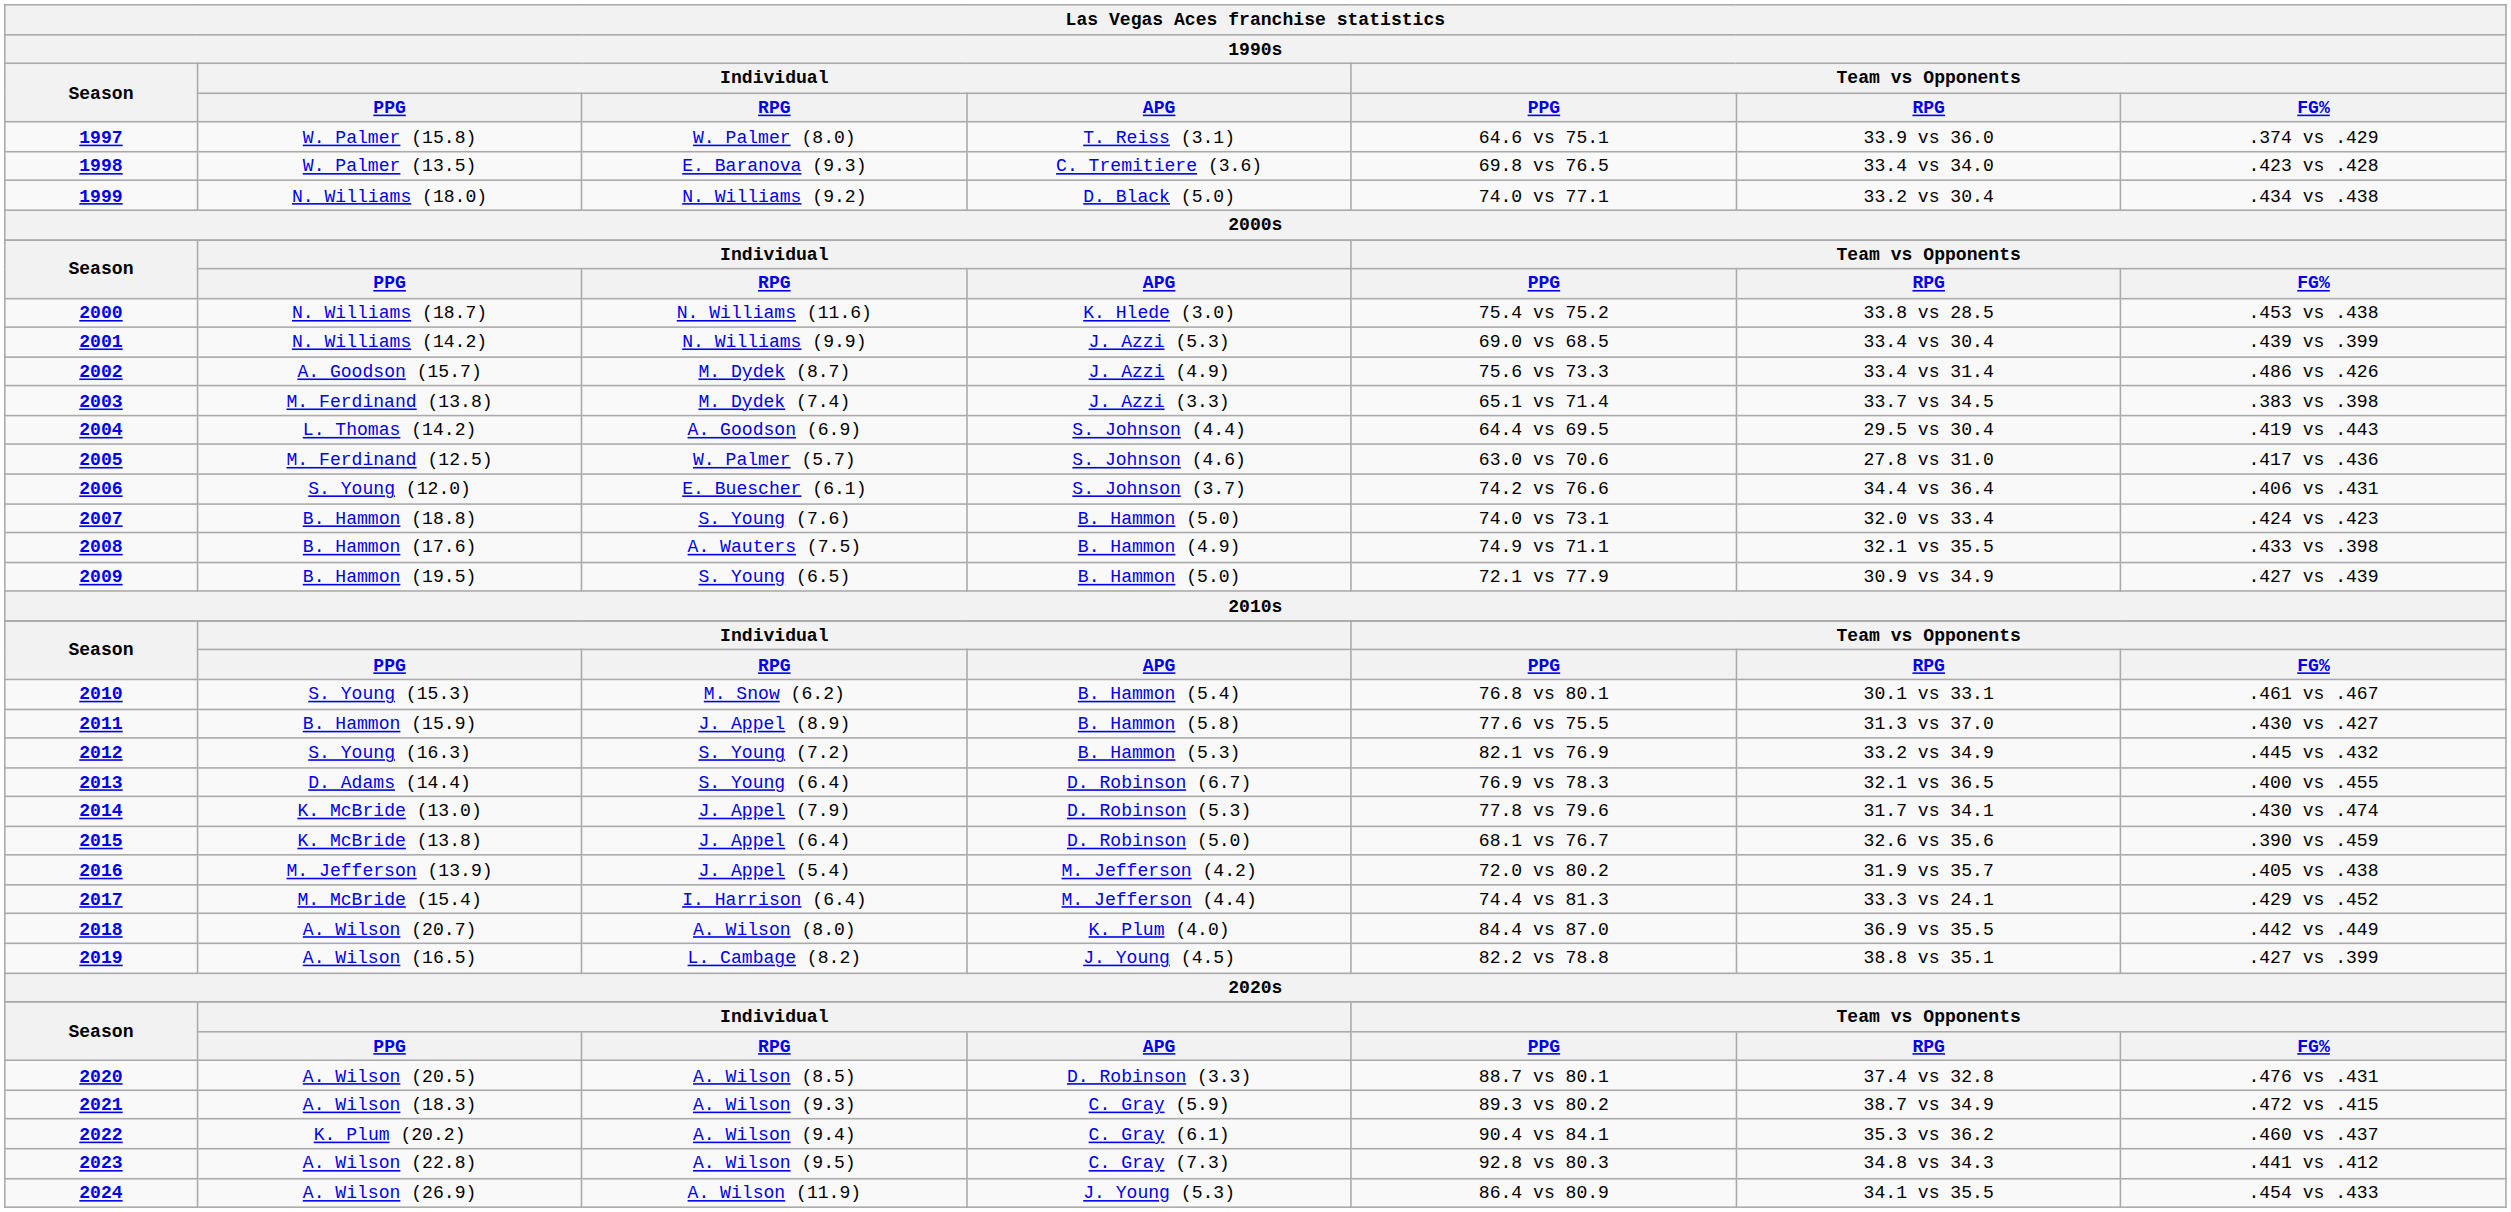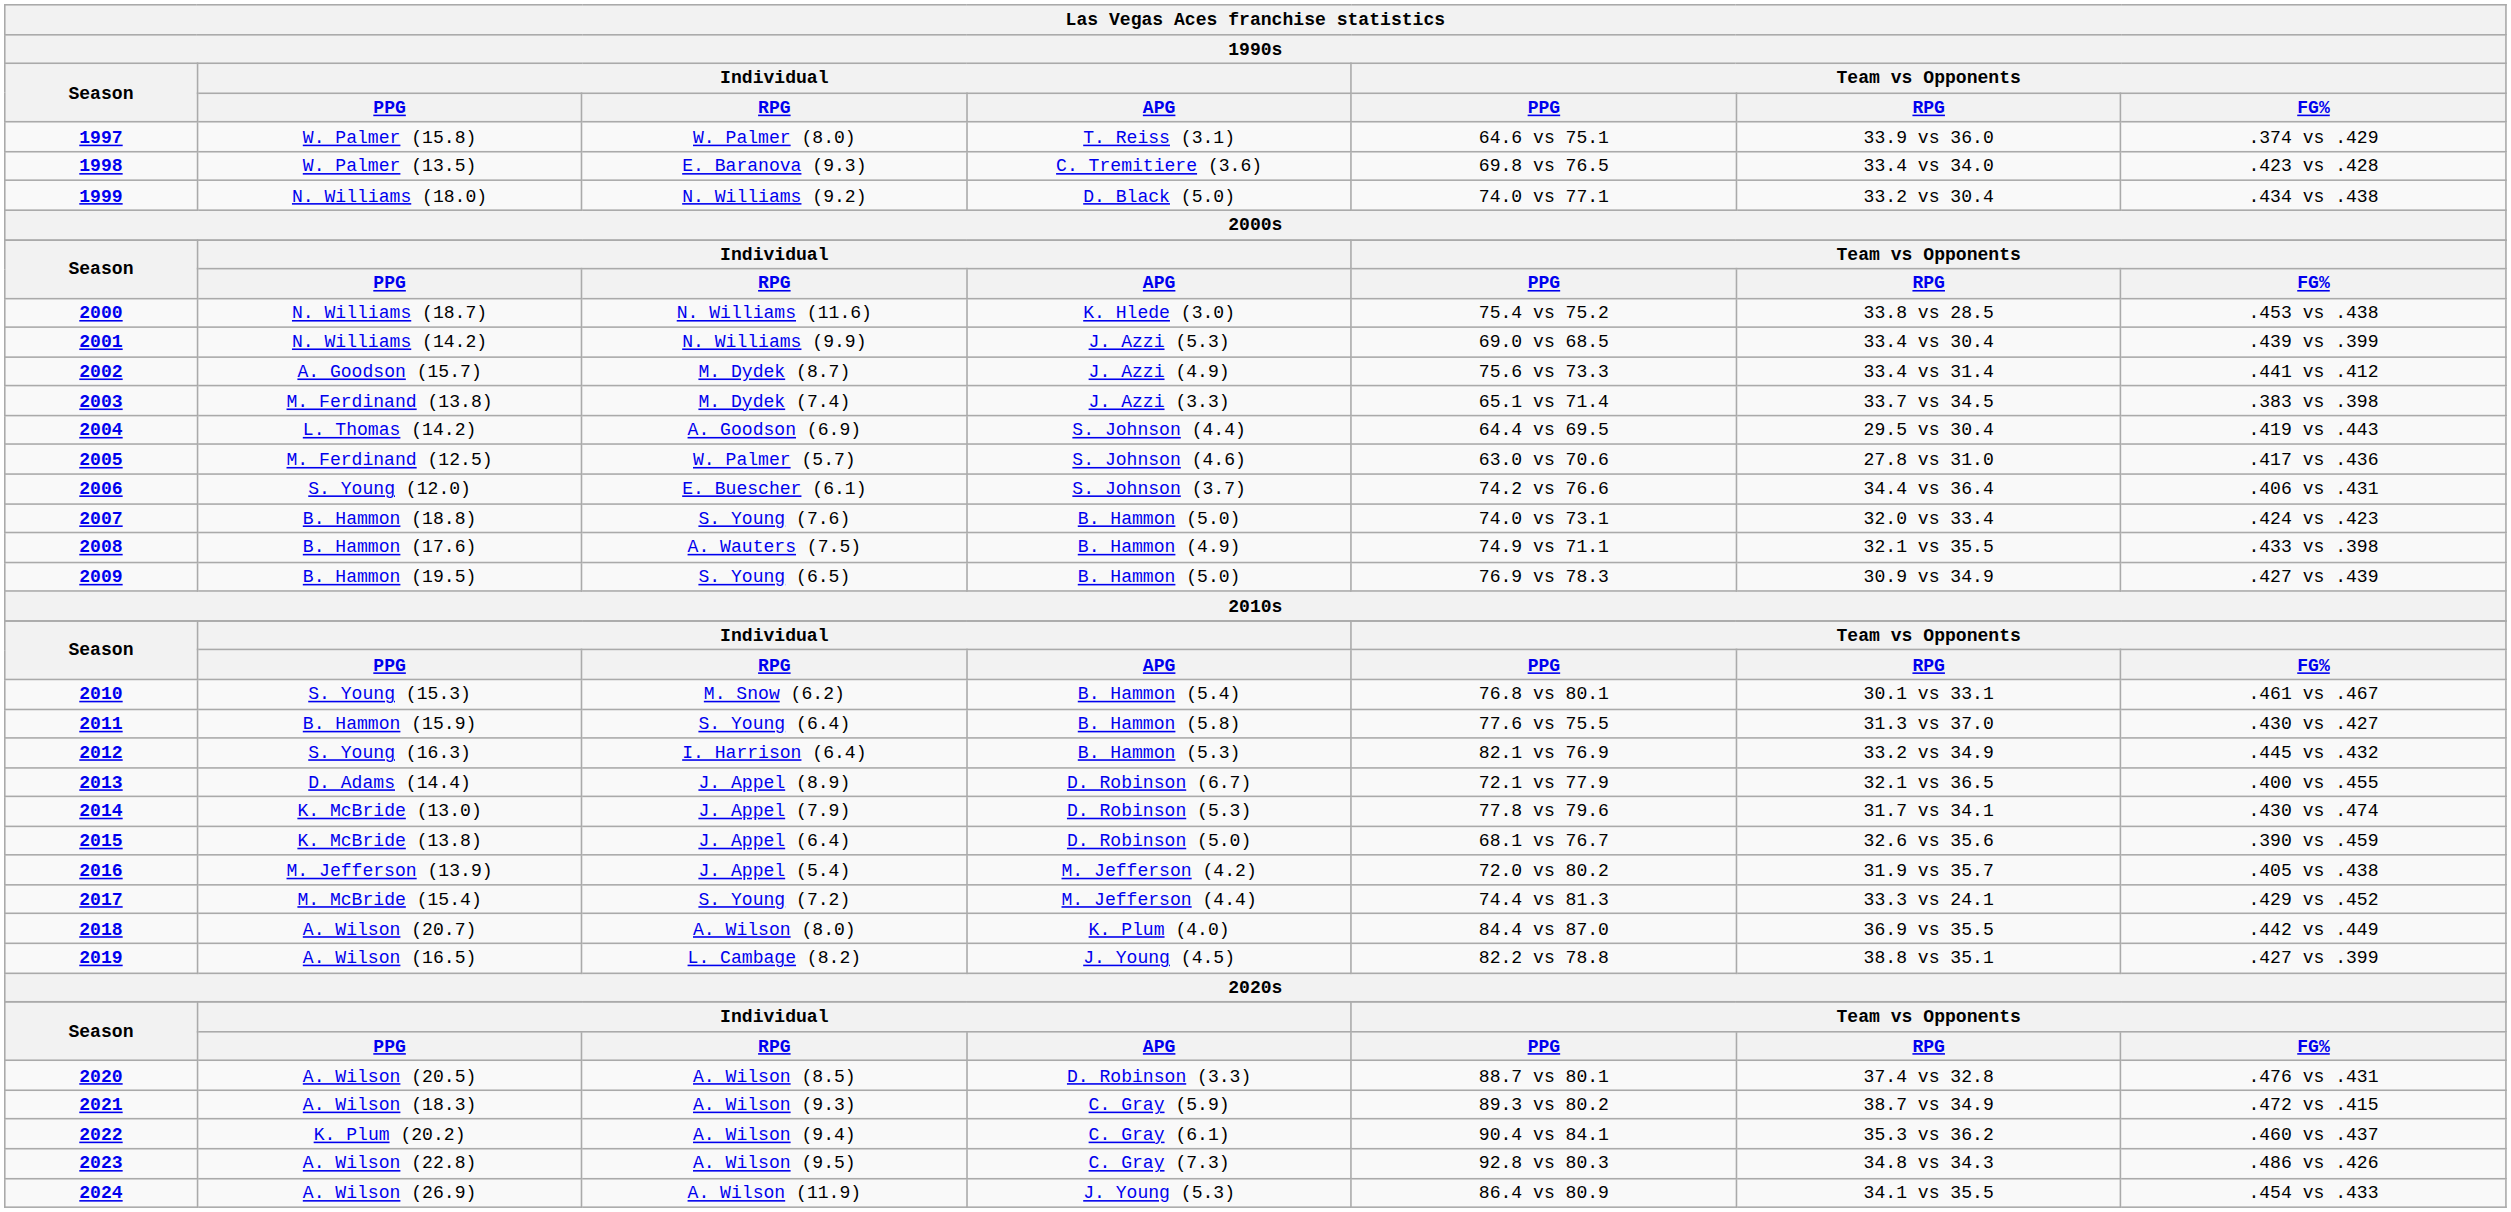A. Goodson (15.7) | Team vs Opponents / FG%: .486 vs .426 -> .441 vs .412
B. Hammon (19.5) | Team vs Opponents / PPG: 72.1 vs 77.9 -> 76.9 vs 78.3
B. Hammon (15.9) | Individual / RPG: J. Appel (8.9) -> S. Young (6.4)
S. Young (16.3) | Individual / RPG: S. Young (7.2) -> I. Harrison (6.4)
D. Adams (14.4) | Individual / RPG: S. Young (6.4) -> J. Appel (8.9)
D. Adams (14.4) | Team vs Opponents / PPG: 76.9 vs 78.3 -> 72.1 vs 77.9
M. McBride (15.4) | Individual / RPG: I. Harrison (6.4) -> S. Young (7.2)
A. Wilson (22.8) | Team vs Opponents / FG%: .441 vs .412 -> .486 vs .426
